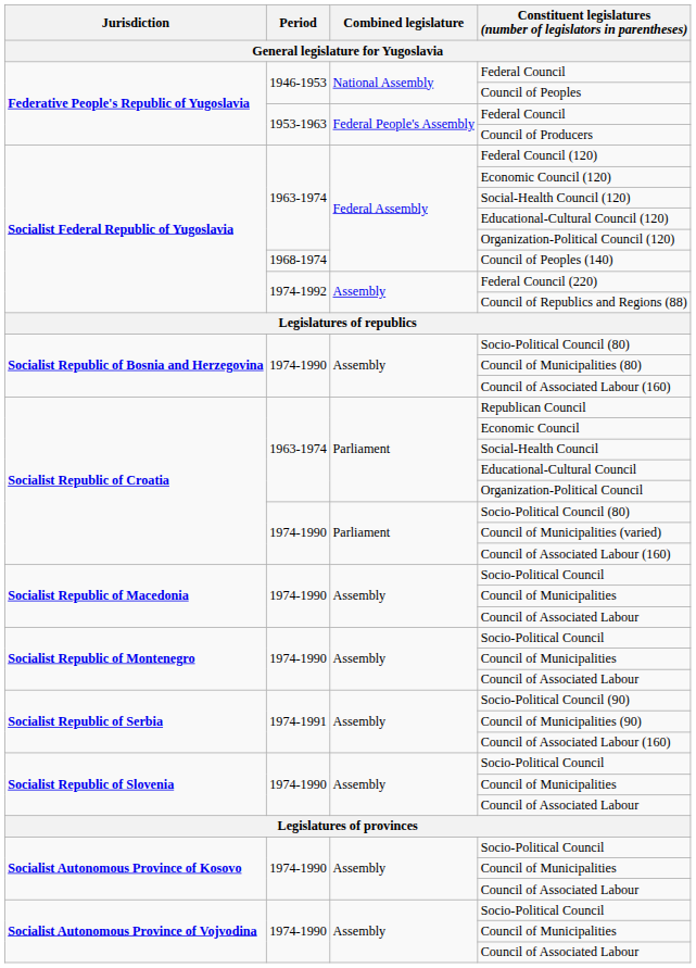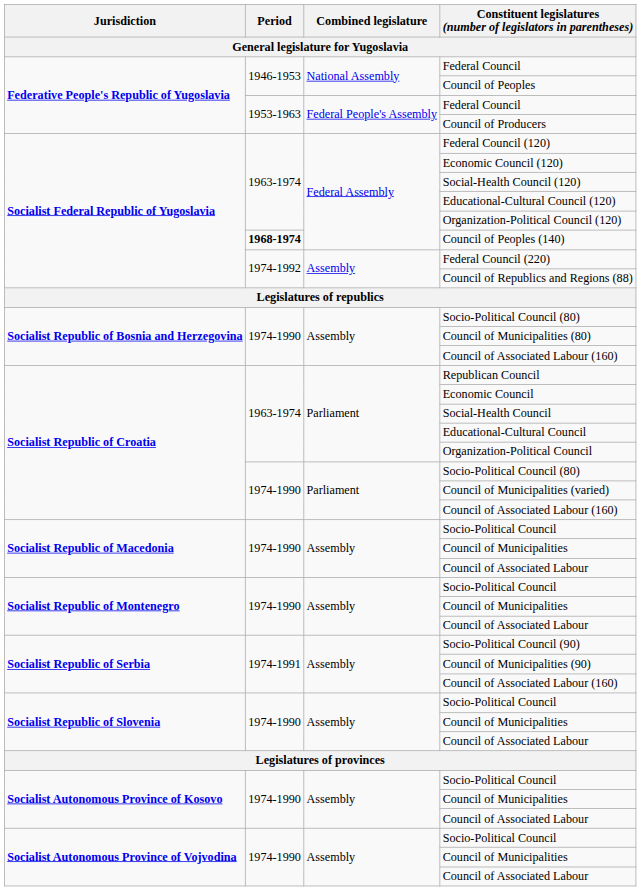Council of Peoples (140) | Period: normal -> bold
